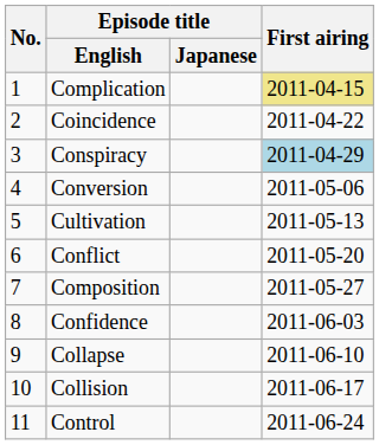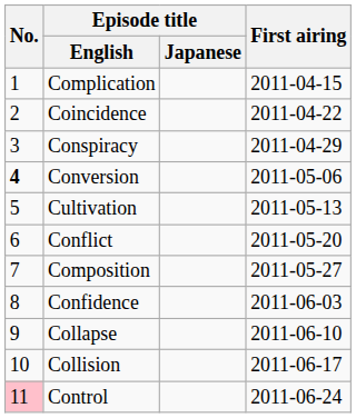Complication | First airing: khaki background -> no background
Conspiracy | First airing: lightblue background -> no background
Conversion | No.: normal -> bold
Control | No.: no background -> pink background
